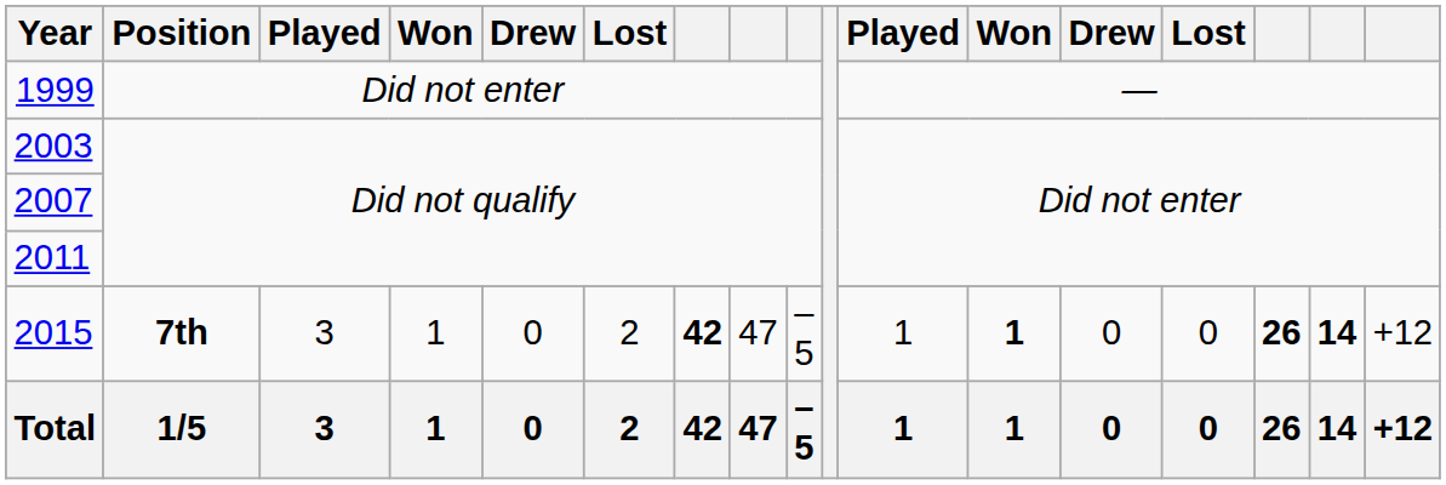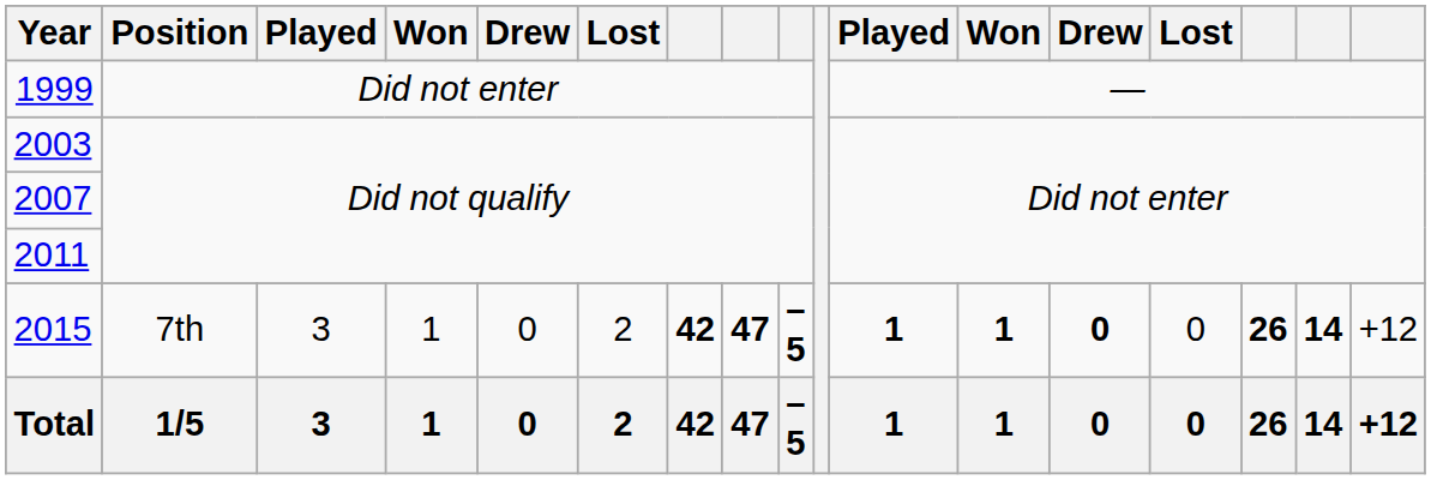2015 | Position: bold -> normal
2015 | column 8: normal -> bold
2015 | column 9: normal -> bold
2015 | column 11: normal -> bold
2015 | column 13: normal -> bold
